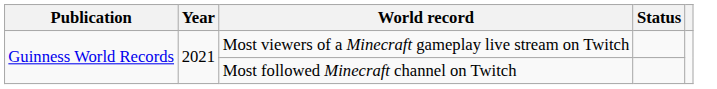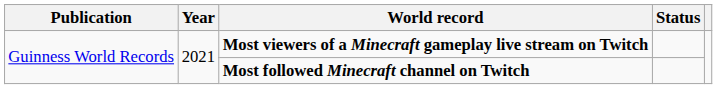Most viewers of a Minecraft gameplay live stream on Twitch | World record: normal -> bold
Most followed Minecraft channel on Twitch | World record: normal -> bold
